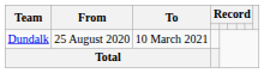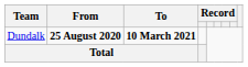Dundalk | From: normal -> bold
Dundalk | To: normal -> bold
